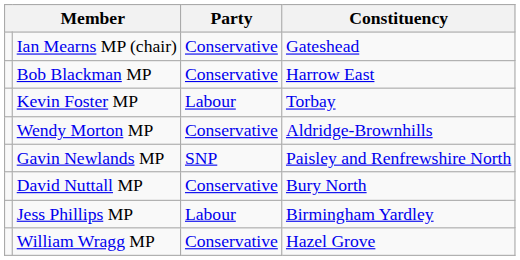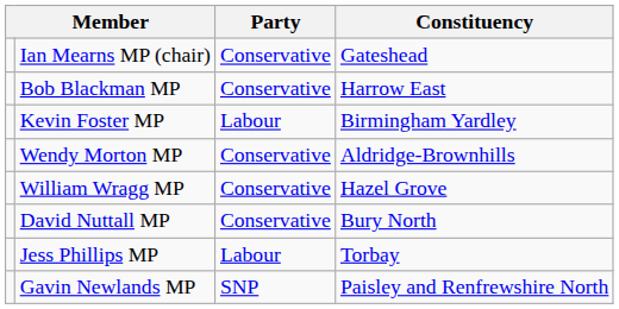Kevin Foster MP | Constituency: Torbay -> Birmingham Yardley
rows swapped: Gavin Newlands MP <-> William Wragg MP
Jess Phillips MP | Constituency: Birmingham Yardley -> Torbay
